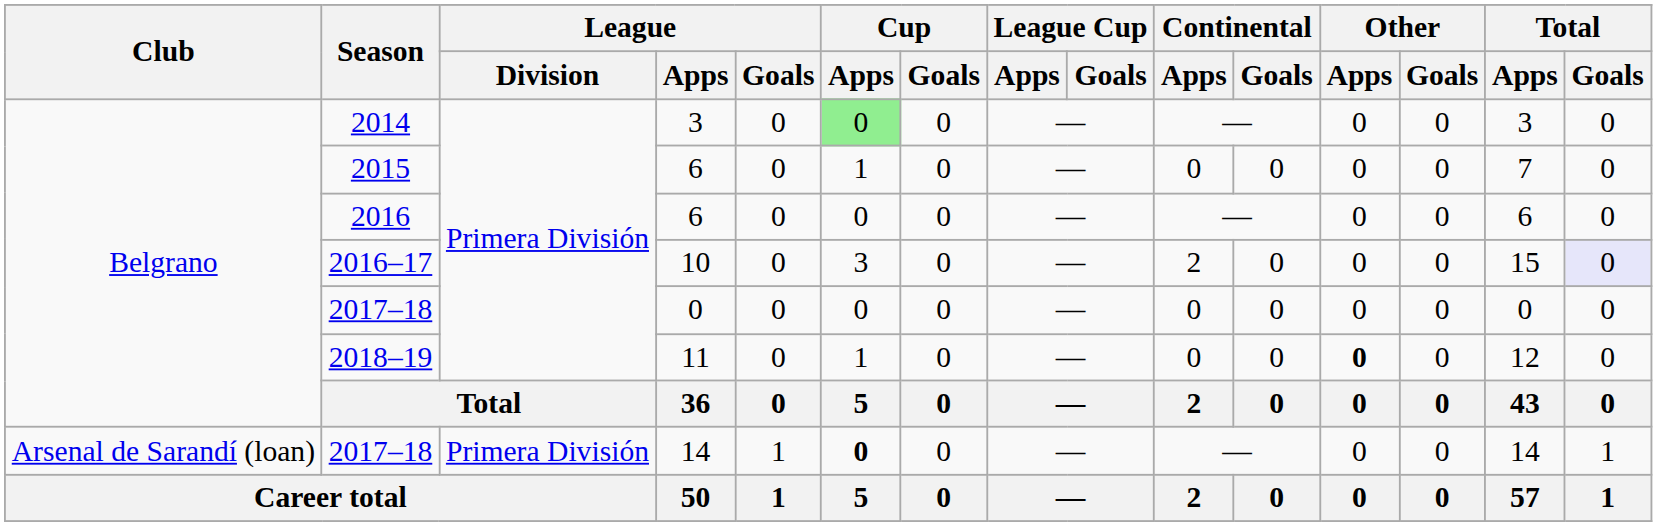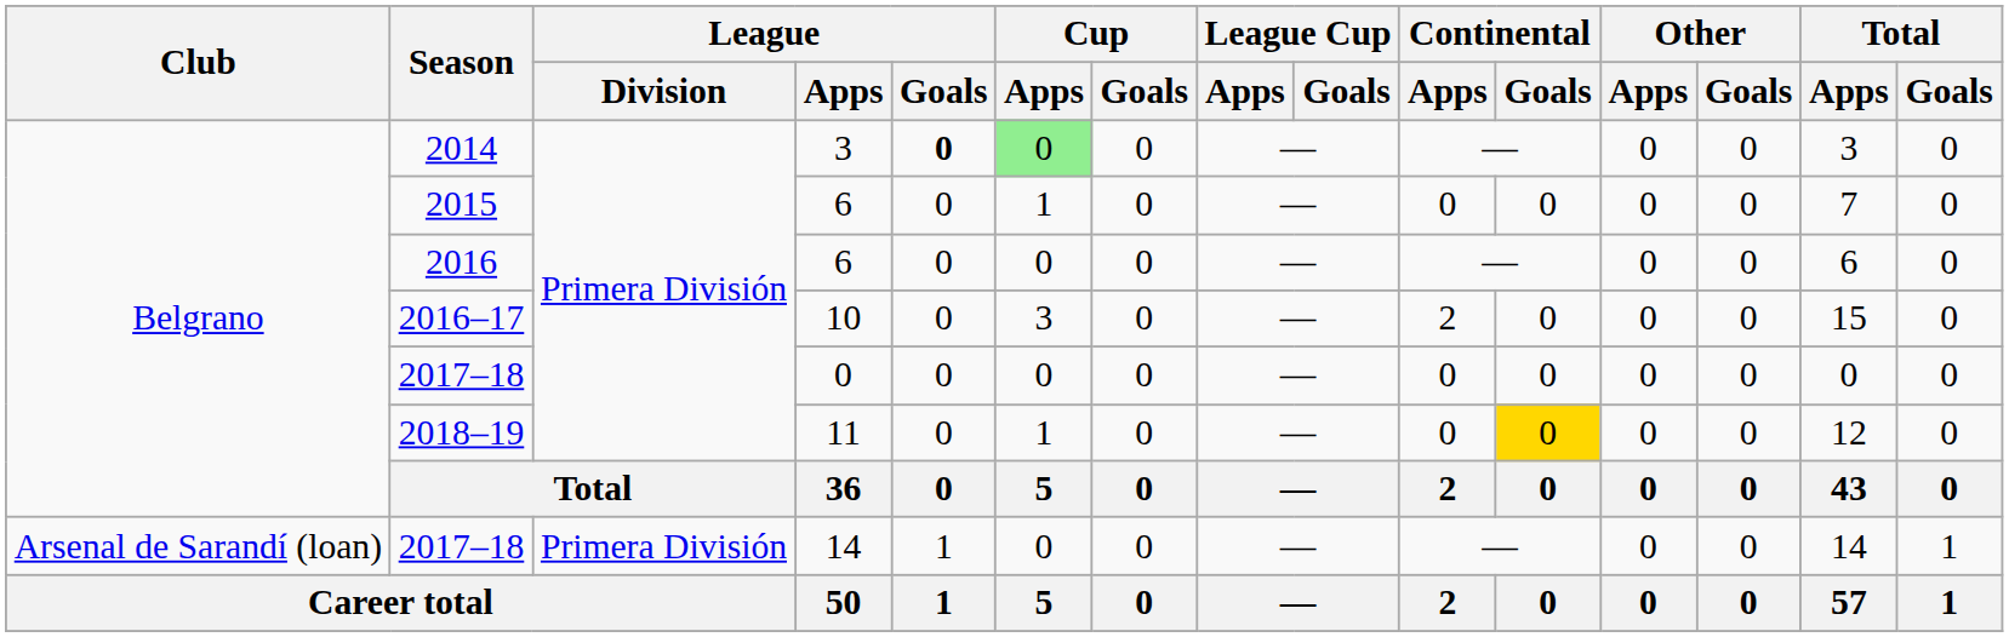2014 | League / Goals: normal -> bold
2016–17 | Total / Goals: lavender background -> no background
2018–19 | Continental / Goals: no background -> gold background
2018–19 | Other / Apps: bold -> normal
2017–18 / 14 | Cup / Apps: bold -> normal
